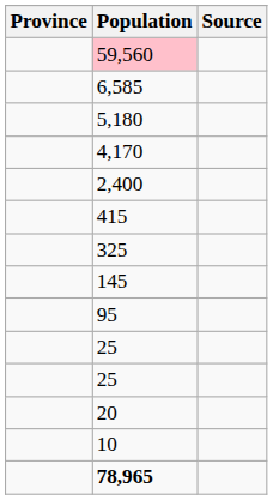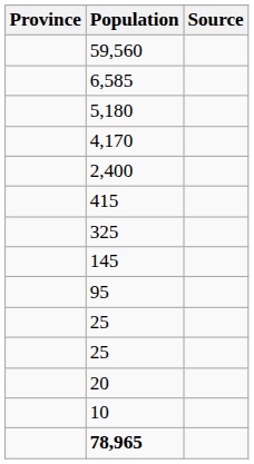59,560 | Population: pink background -> no background
